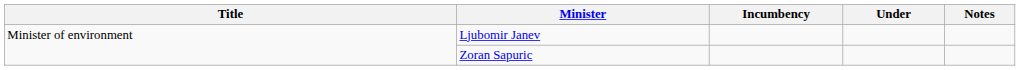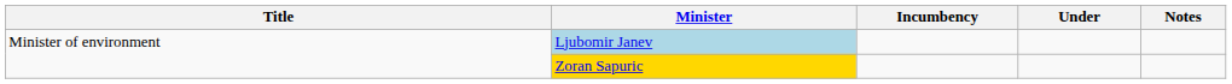Ljubomir Janev | Minister: no background -> lightblue background
Zoran Sapuric | Minister: no background -> gold background
